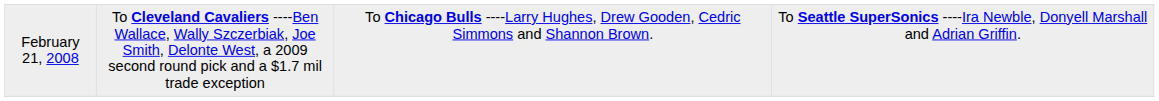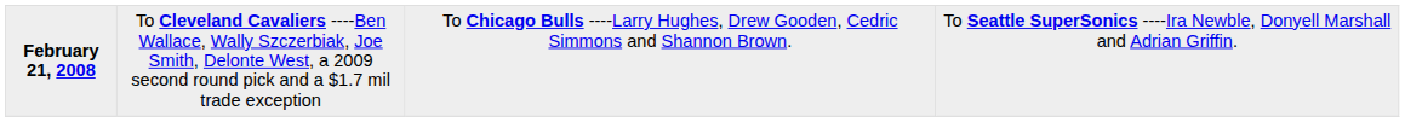February 21, 2008 | column 1: normal -> bold
